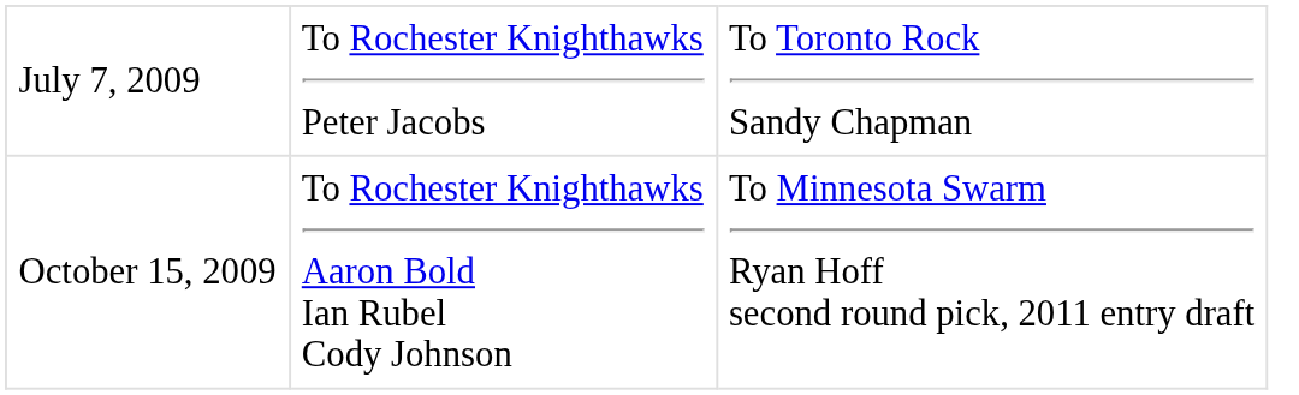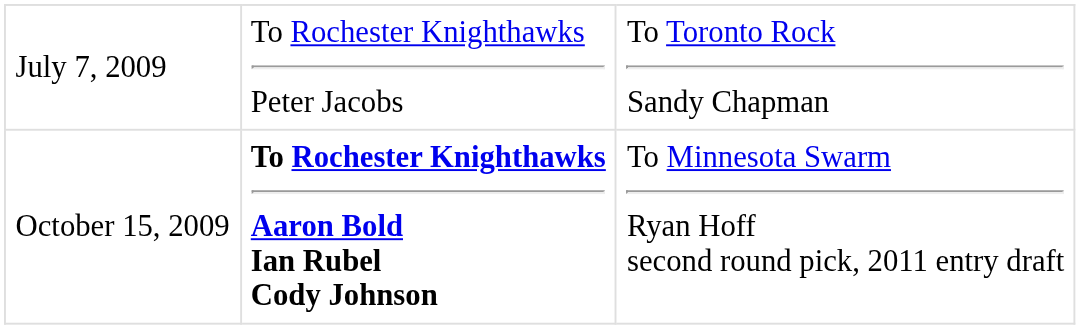October 15, 2009 | column 2: normal -> bold
